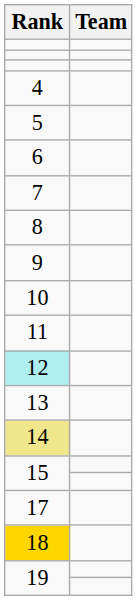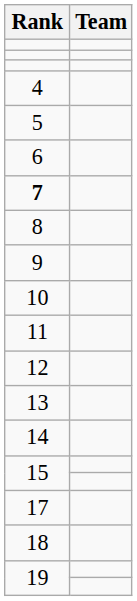row 8 | Rank: normal -> bold
row 13 | Rank: paleturquoise background -> no background
row 15 | Rank: khaki background -> no background
row 19 | Rank: gold background -> no background
